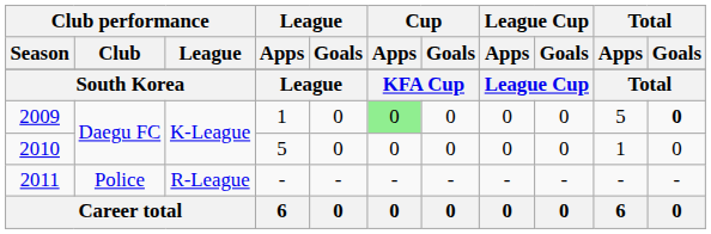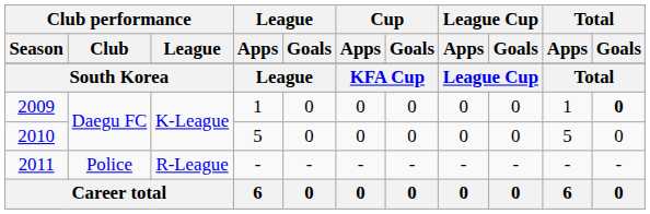2009 | Cup / Apps: lightgreen background -> no background
2009 | Total / Apps: 5 -> 1
2010 | Total / Apps: 1 -> 5
